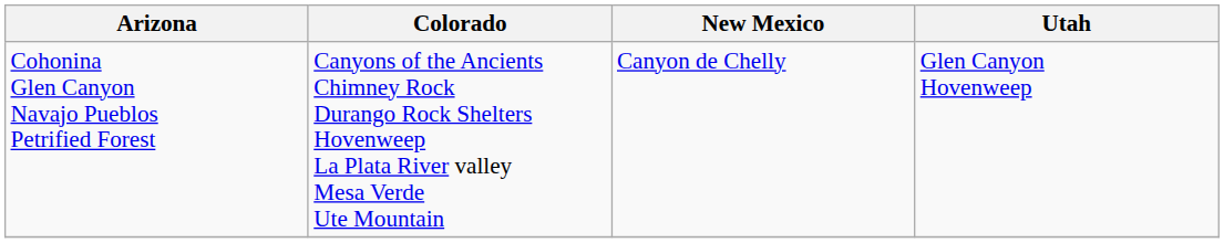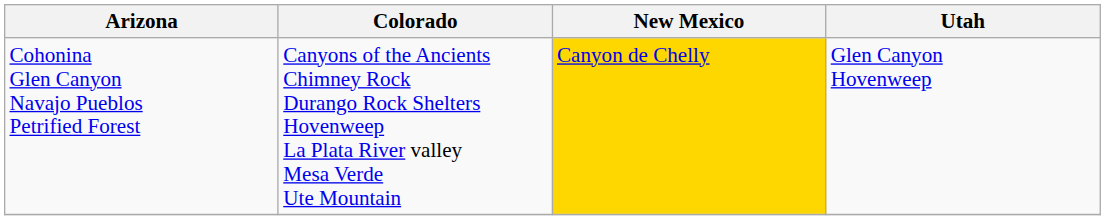Cohonina Glen Canyon Navajo Pueblos Petrified Forest | New Mexico: no background -> gold background
